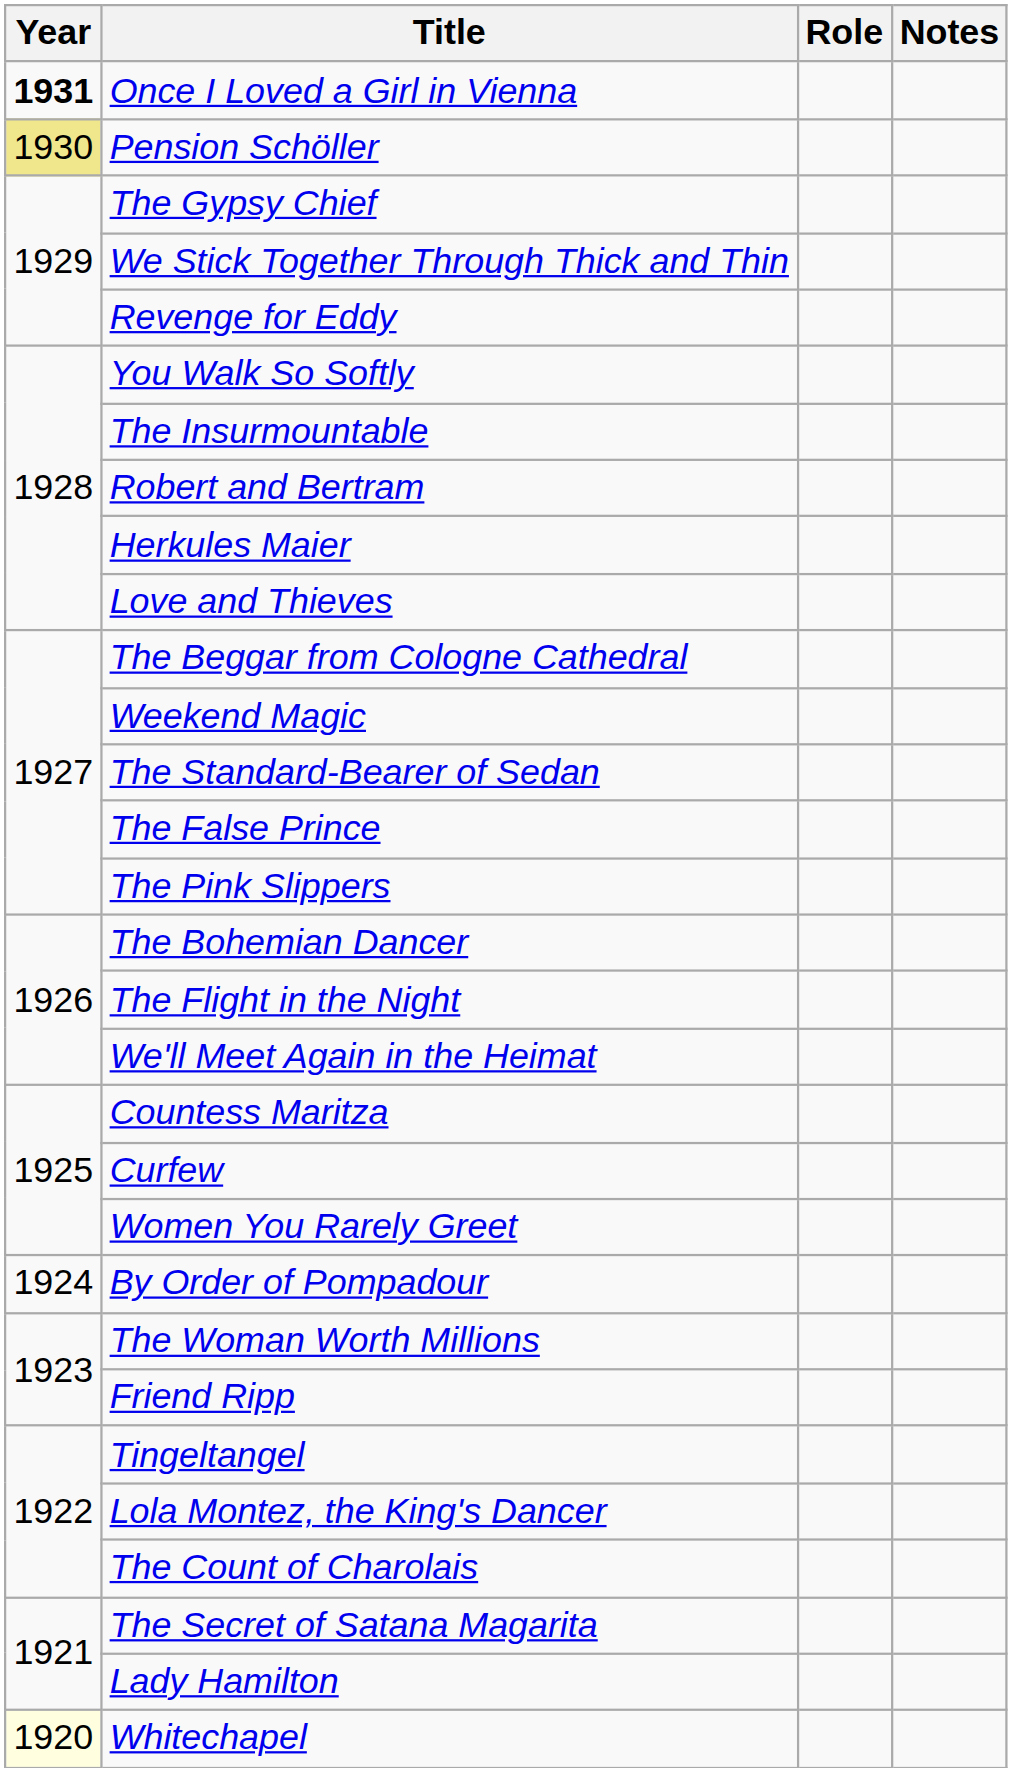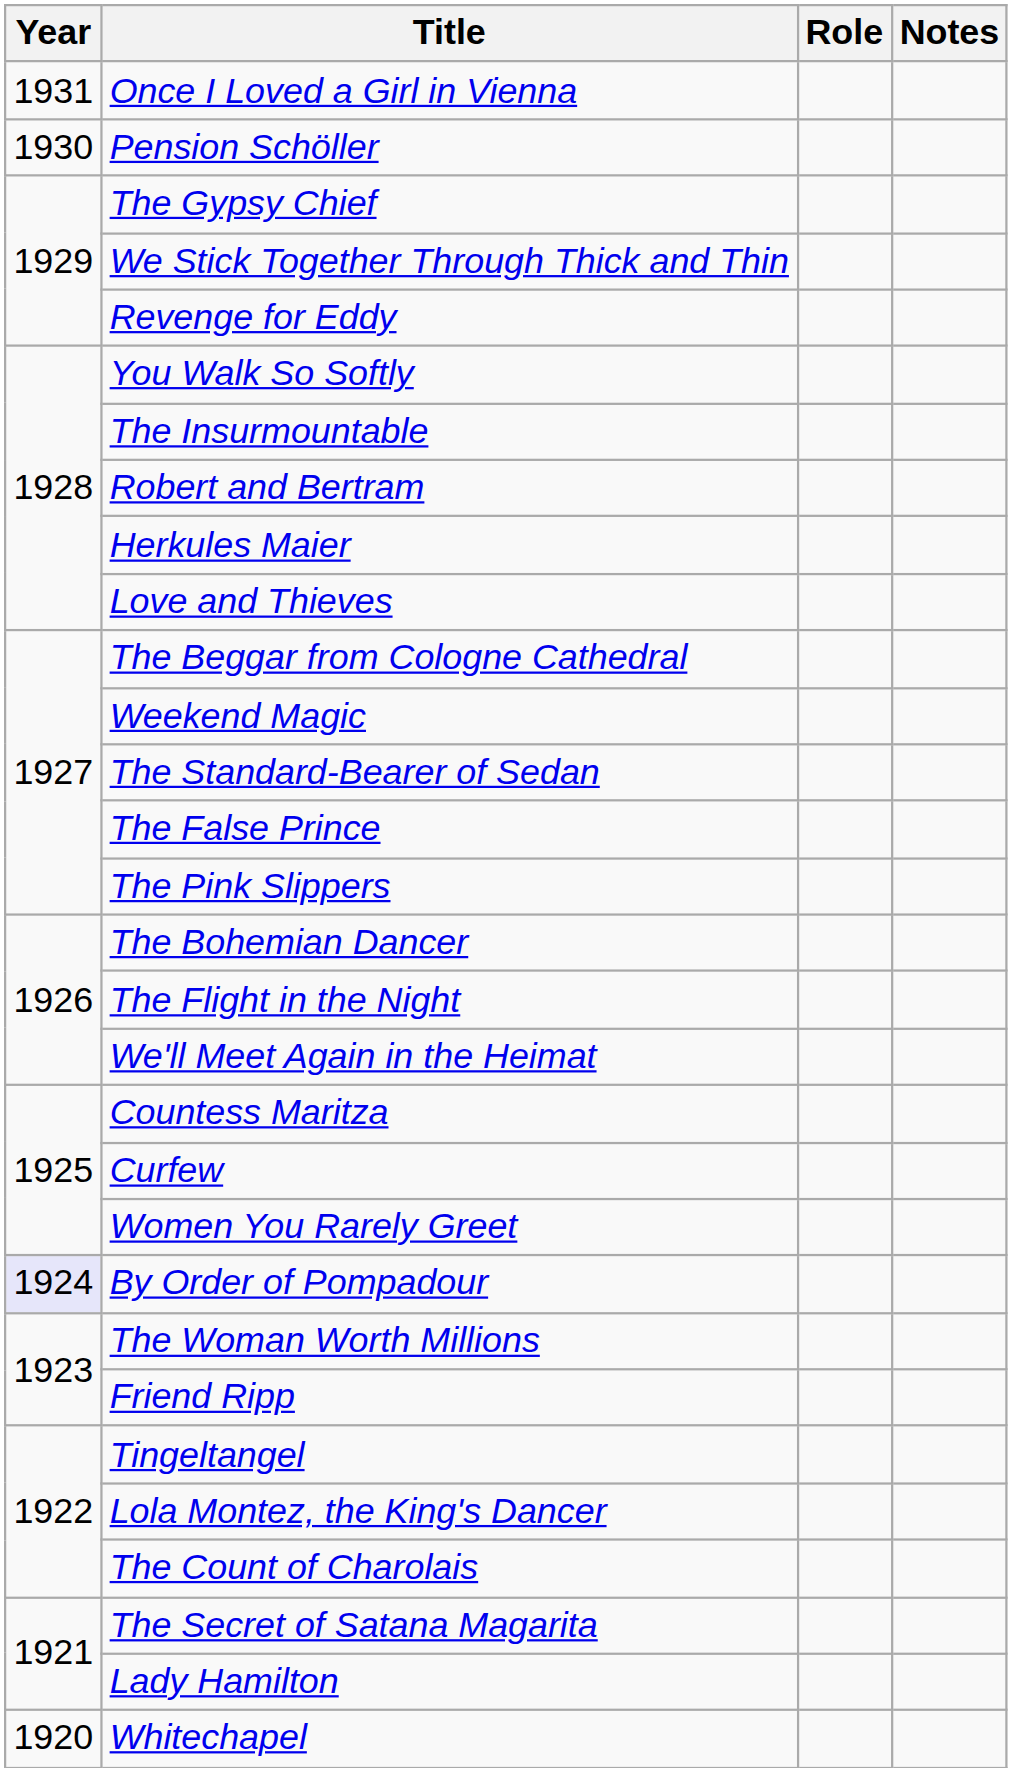Once I Loved a Girl in Vienna | Year: bold -> normal
Pension Schöller | Year: khaki background -> no background
By Order of Pompadour | Year: no background -> lavender background
Whitechapel | Year: lightyellow background -> no background
